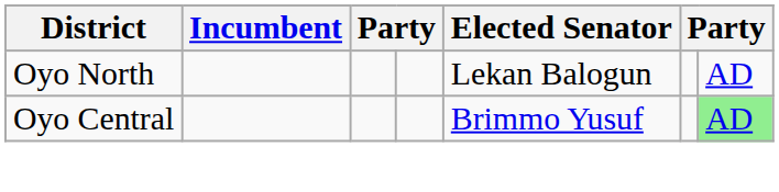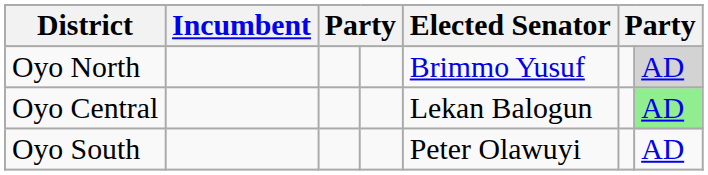Oyo North | Elected Senator: Lekan Balogun -> Brimmo Yusuf
Oyo North | column 7: no background -> lightgrey background
Oyo Central | Elected Senator: Brimmo Yusuf -> Lekan Balogun
+ row: Oyo South | Peter Olawuyi | AD
